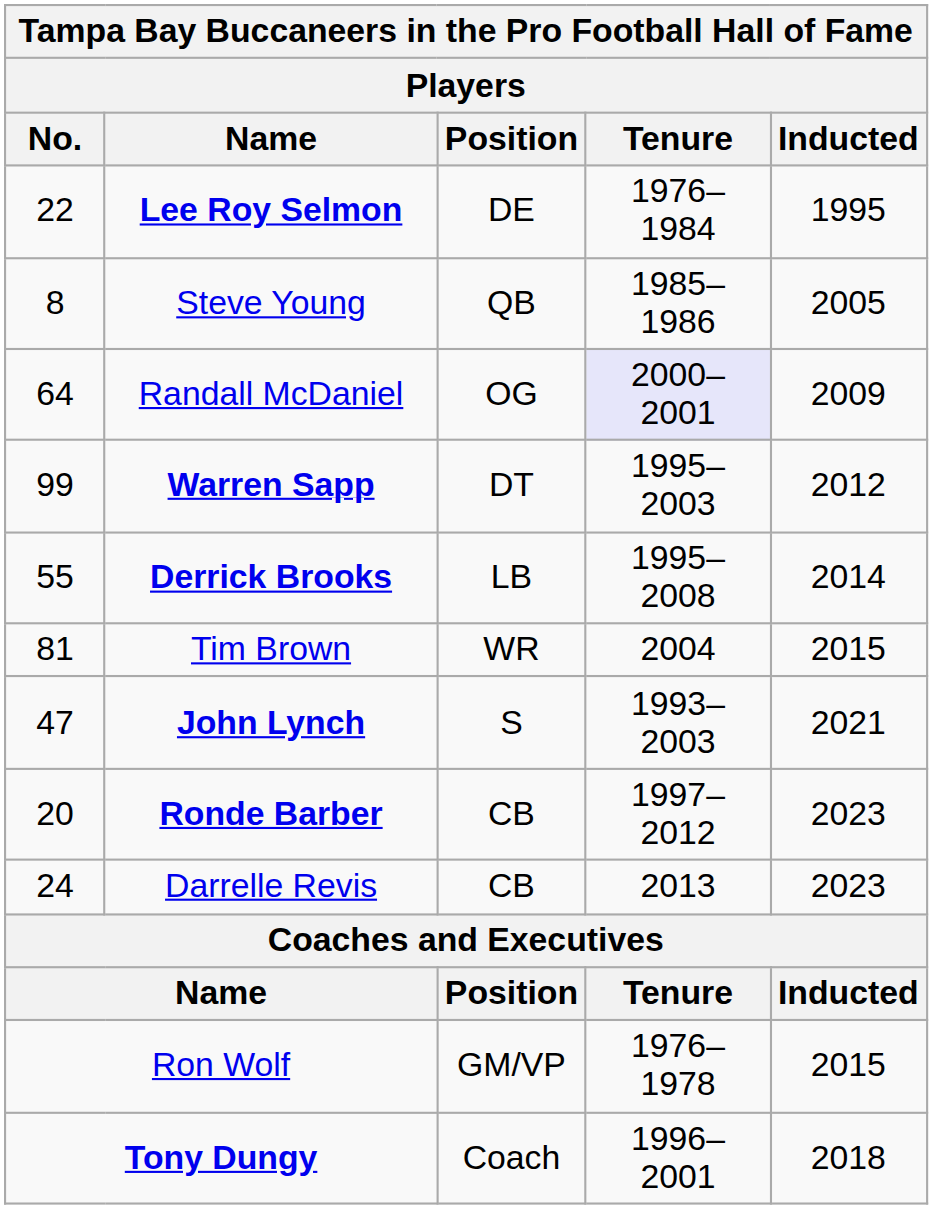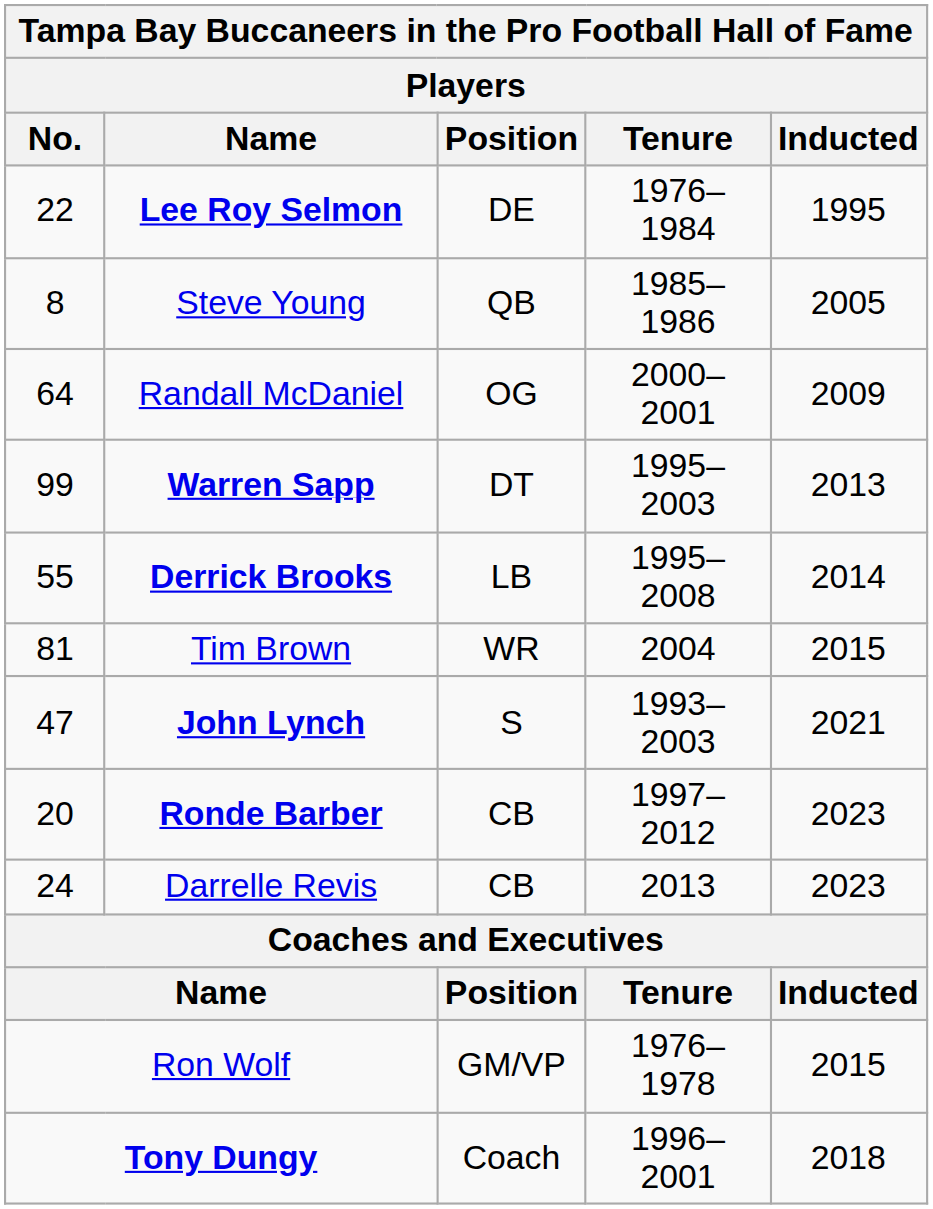Randall McDaniel | Tenure: lavender background -> no background
Warren Sapp | Inducted: 2012 -> 2013
